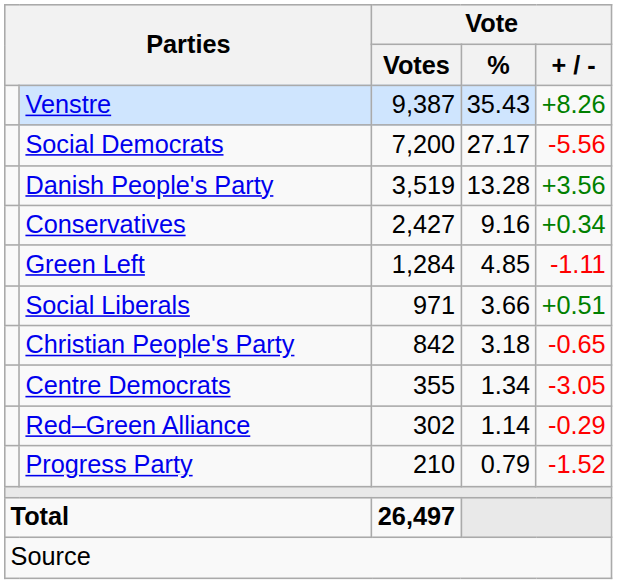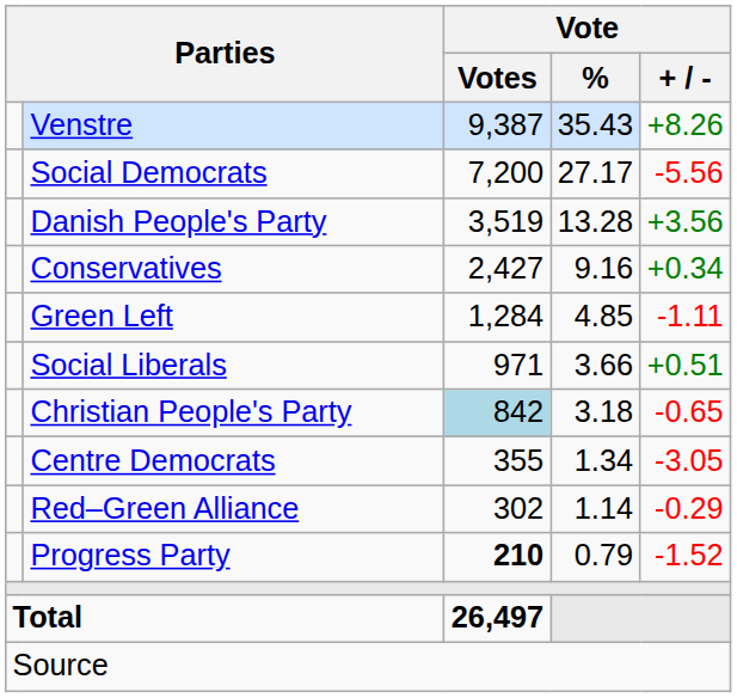Christian People's Party | Vote / Votes: no background -> lightblue background
Progress Party | Vote / Votes: normal -> bold
